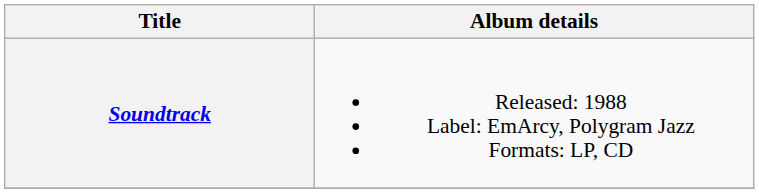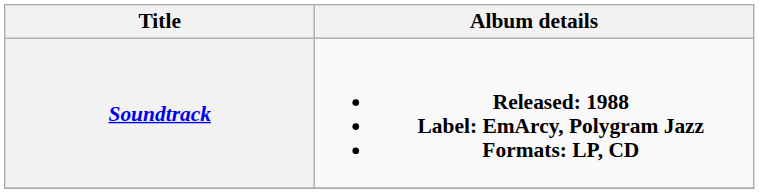Soundtrack | Album details: normal -> bold
